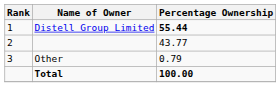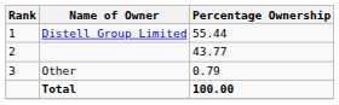Distell Group Limited | Percentage Ownership: bold -> normal
